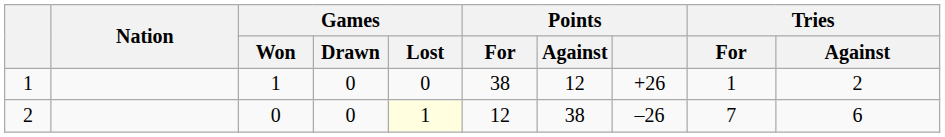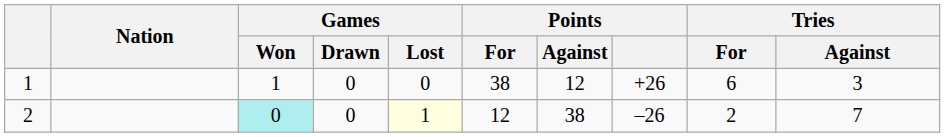row 3 | Tries / For: 1 -> 6
row 3 | Tries / Against: 2 -> 3
row 4 | Games / Won: no background -> paleturquoise background
row 4 | Tries / For: 7 -> 2
row 4 | Tries / Against: 6 -> 7
